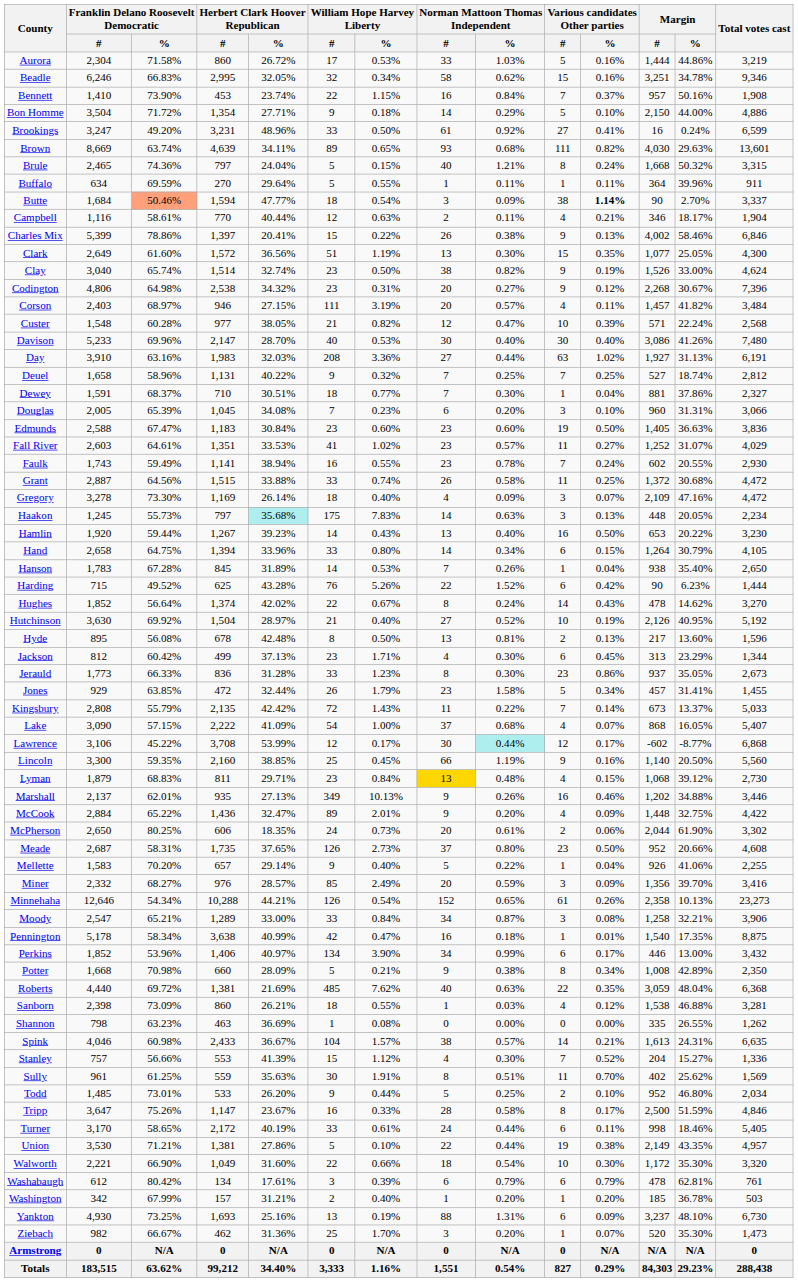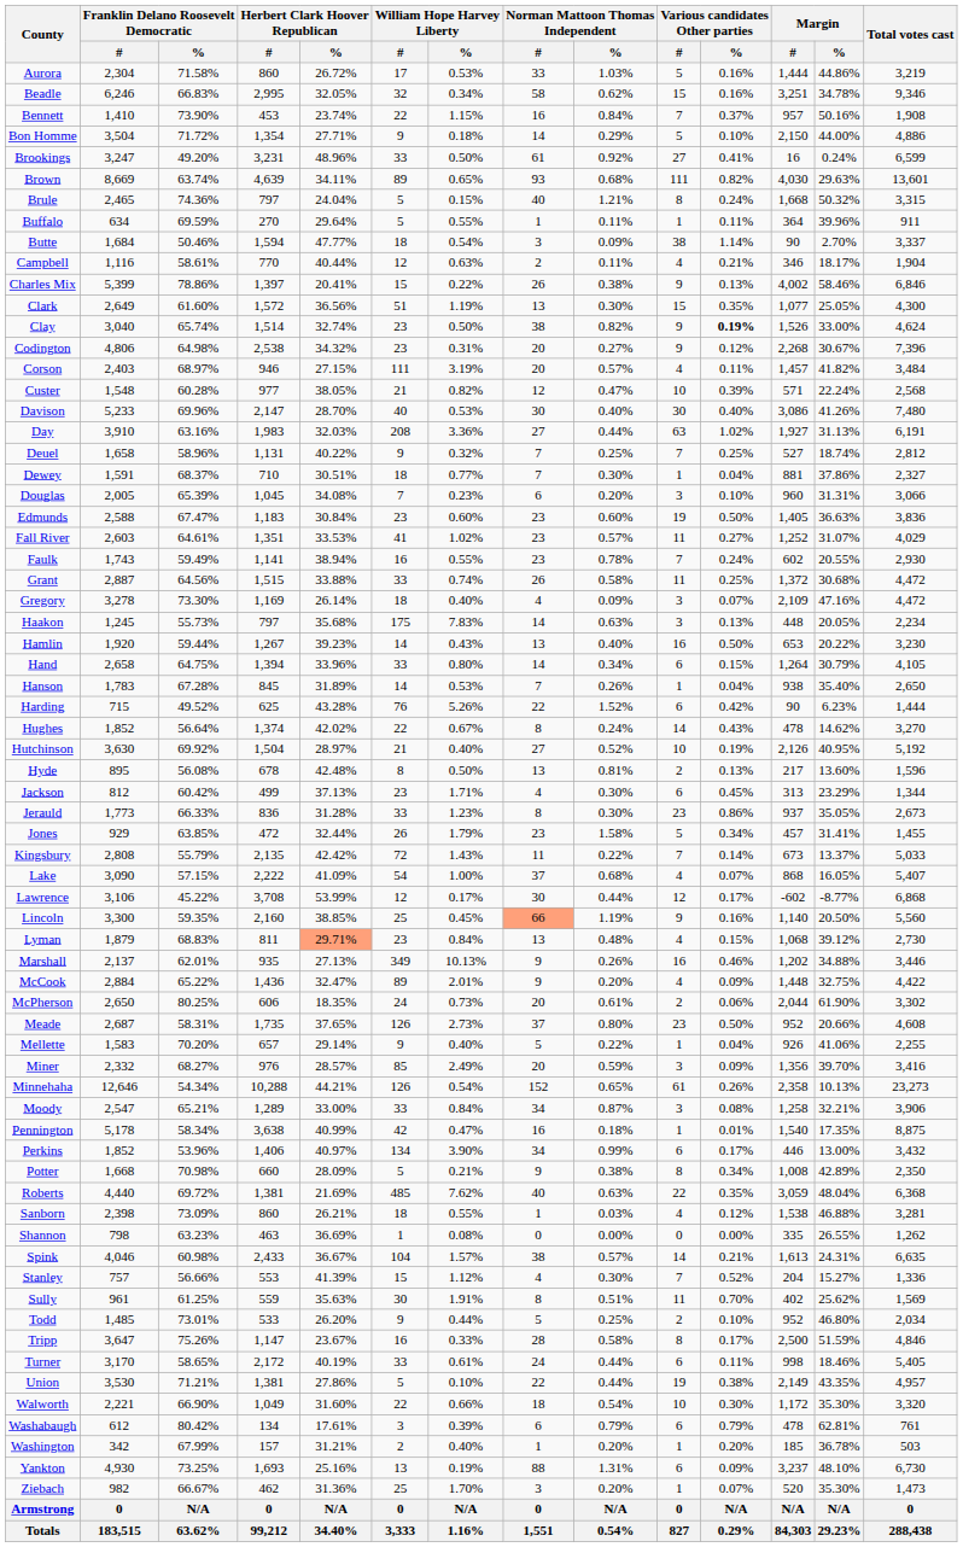Butte | Franklin Delano Roosevelt Democratic / %: lightsalmon background -> no background
Butte | Various candidates Other parties / %: bold -> normal
Clay | Various candidates Other parties / %: normal -> bold
Haakon | Herbert Clark Hoover Republican / %: paleturquoise background -> no background
Lawrence | Norman Mattoon Thomas Independent / %: paleturquoise background -> no background
Lincoln | Norman Mattoon Thomas Independent / #: no background -> lightsalmon background
Lyman | Herbert Clark Hoover Republican / %: no background -> lightsalmon background
Lyman | Norman Mattoon Thomas Independent / #: gold background -> no background
